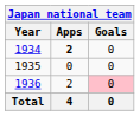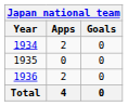1934 | Apps: bold -> normal
1936 | Goals: pink background -> no background
